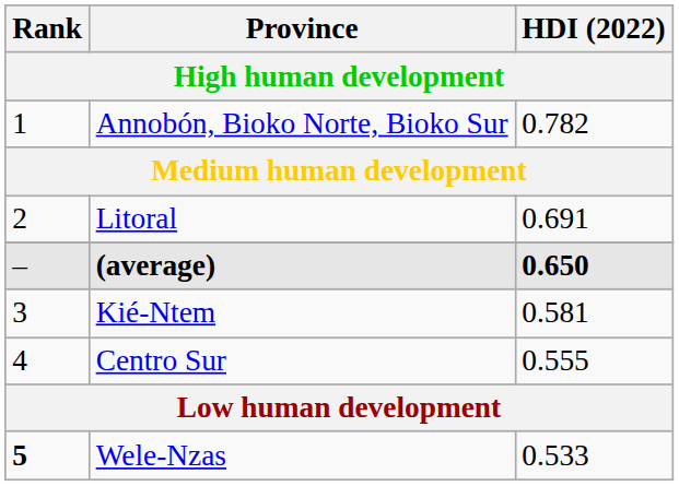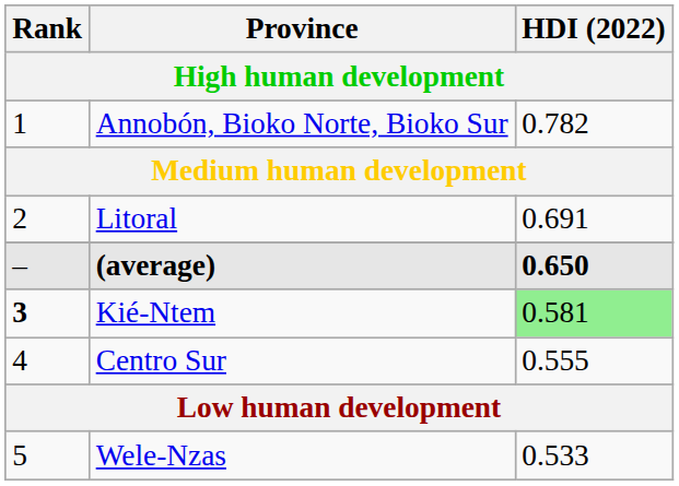Kié-Ntem | Rank: normal -> bold
Kié-Ntem | HDI (2022): no background -> lightgreen background
Wele-Nzas | Rank: bold -> normal
